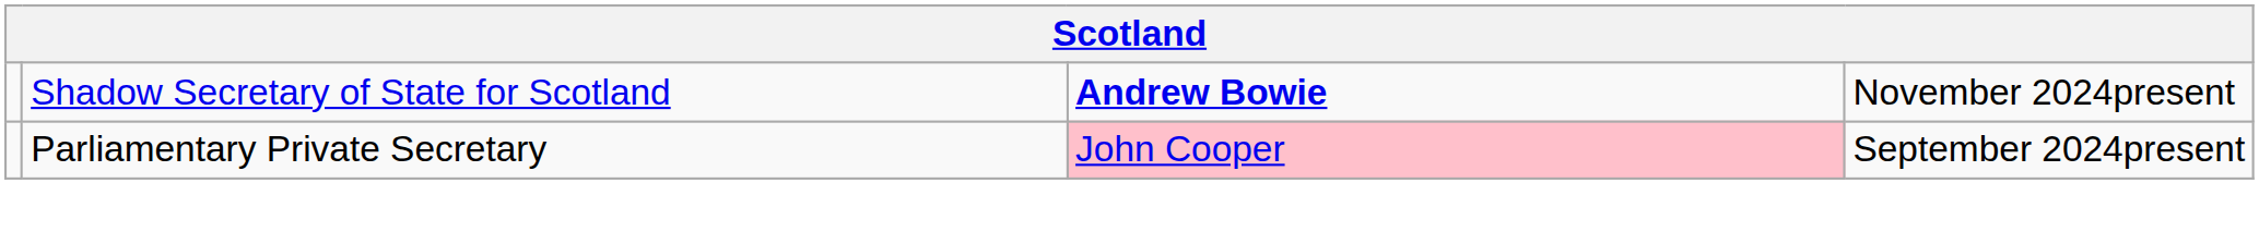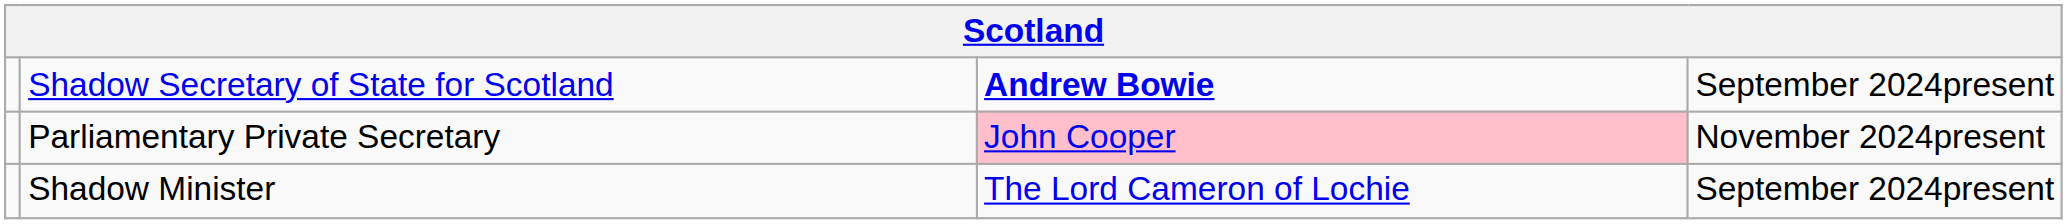Shadow Secretary of State for Scotland | column 4: November 2024present -> September 2024present
Parliamentary Private Secretary | column 4: September 2024present -> November 2024present
+ row: Shadow Minister | The Lord Cameron of Lochie | September 2024present
